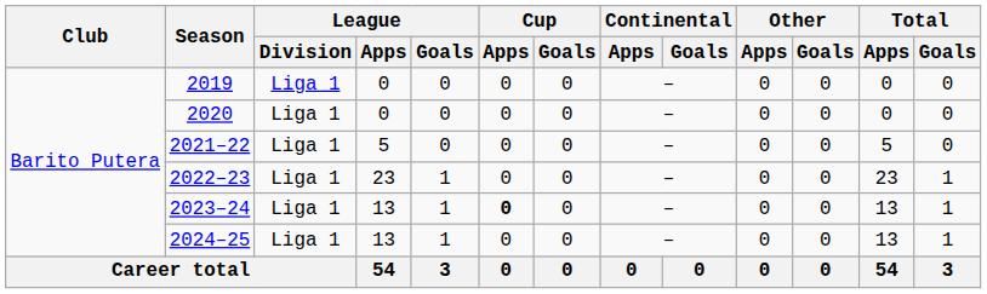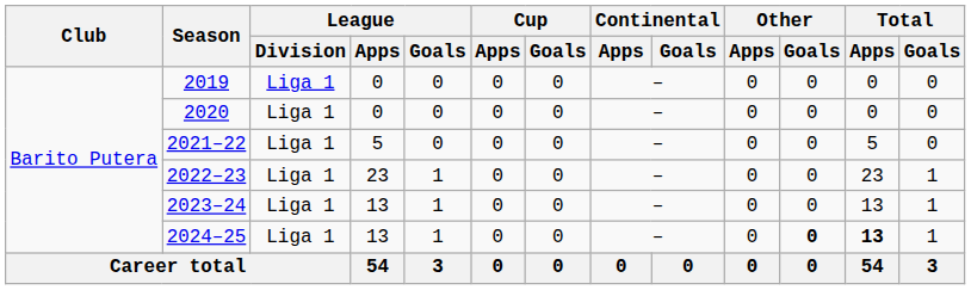2023–24 | Cup / Apps: bold -> normal
2024–25 | Other / Goals: normal -> bold
2024–25 | Total / Apps: normal -> bold
